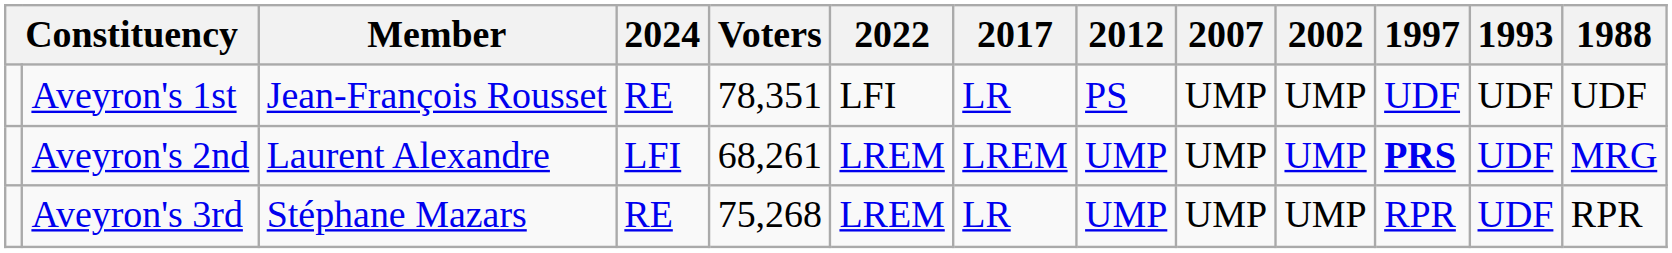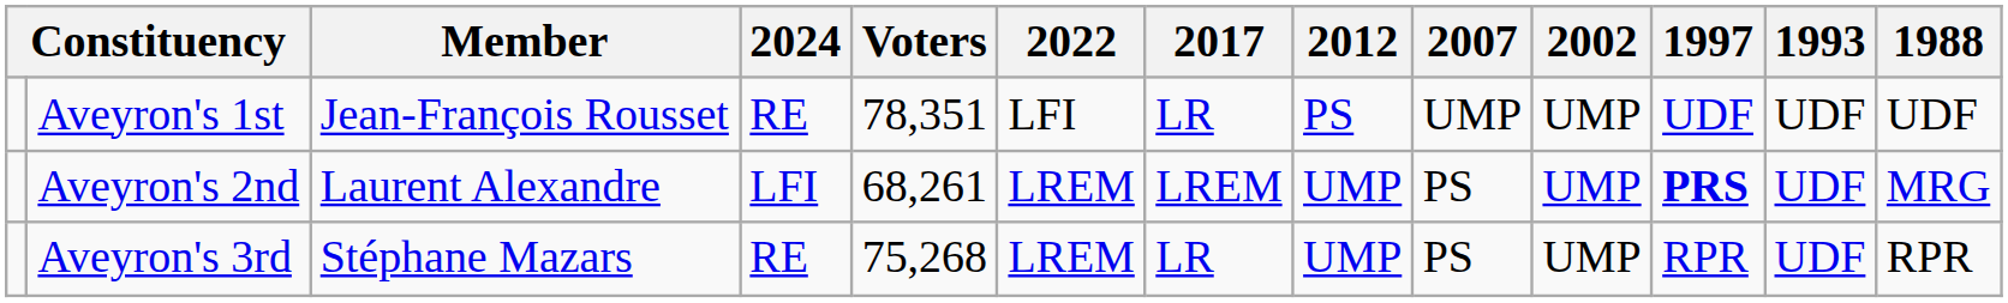Aveyron's 2nd | 2007: UMP -> PS
Aveyron's 3rd | 2007: UMP -> PS
